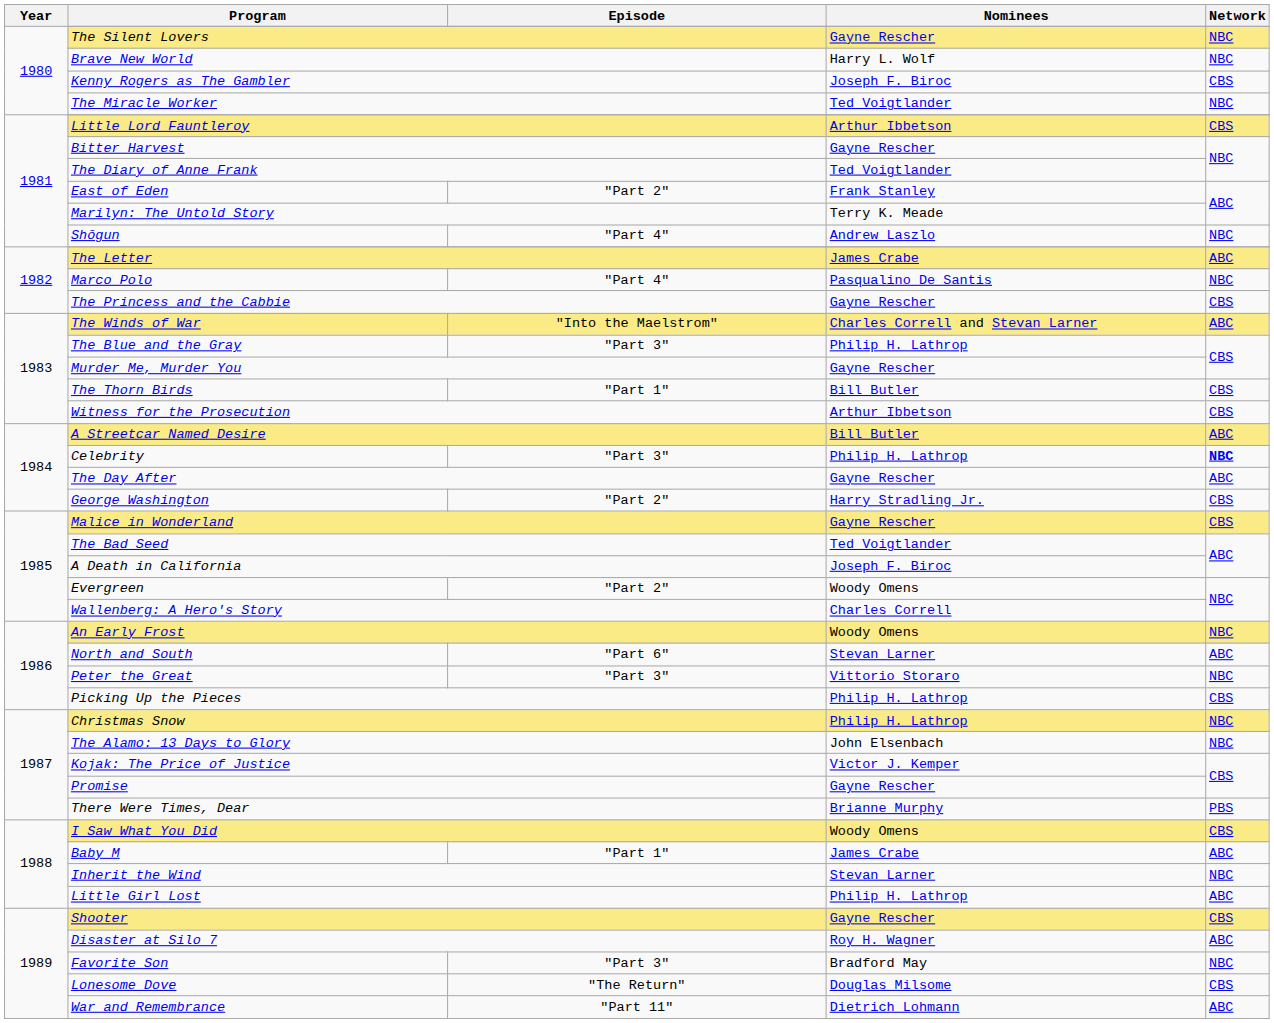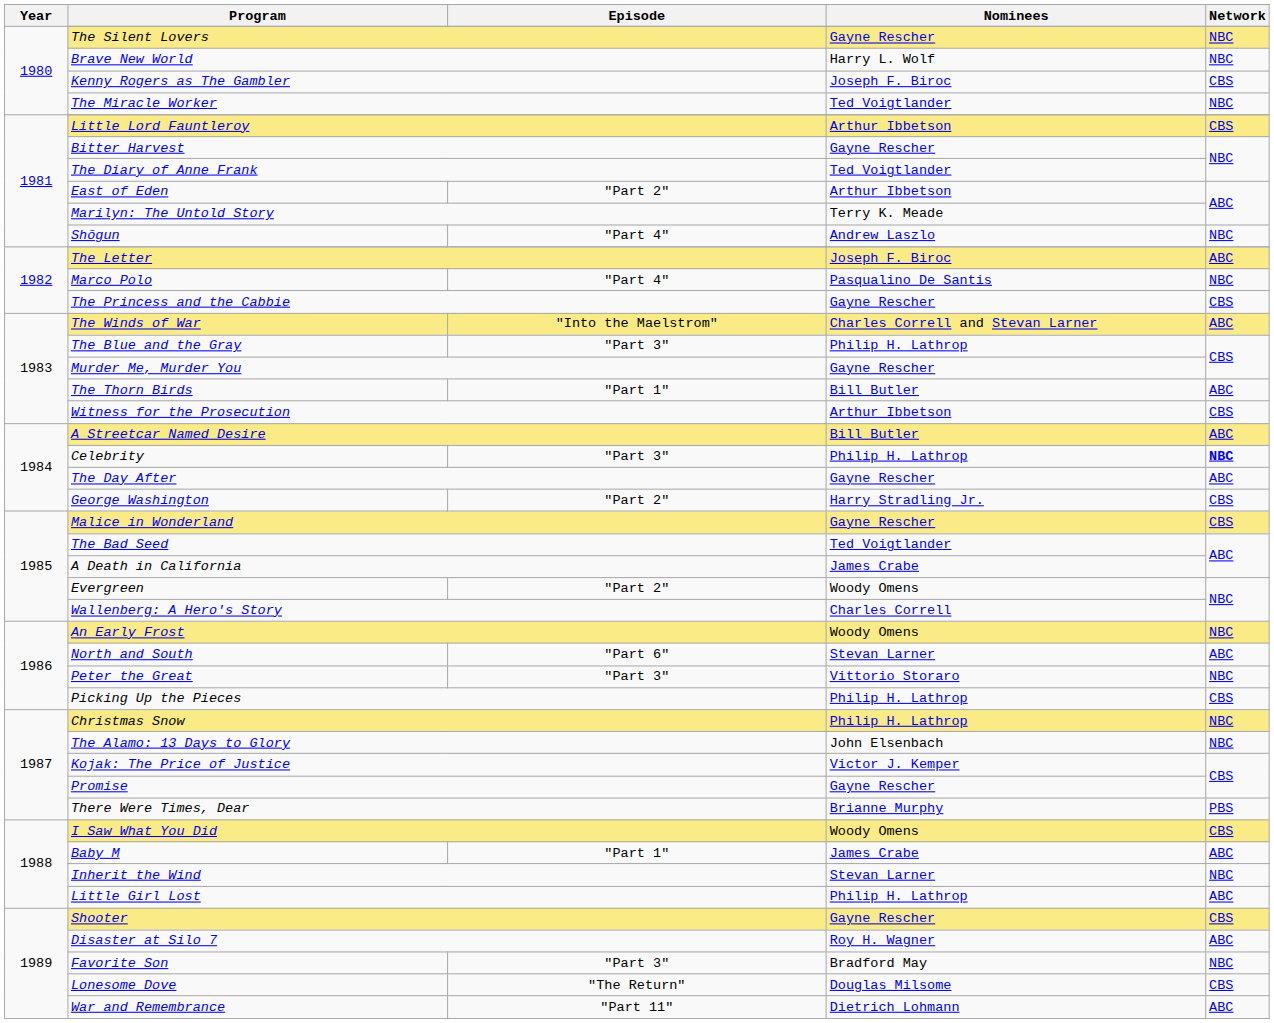East of Eden | Nominees: Frank Stanley -> Arthur Ibbetson
The Letter | Nominees: James Crabe -> Joseph F. Biroc
The Thorn Birds | Network: CBS -> ABC
A Death in California | Nominees: Joseph F. Biroc -> James Crabe
